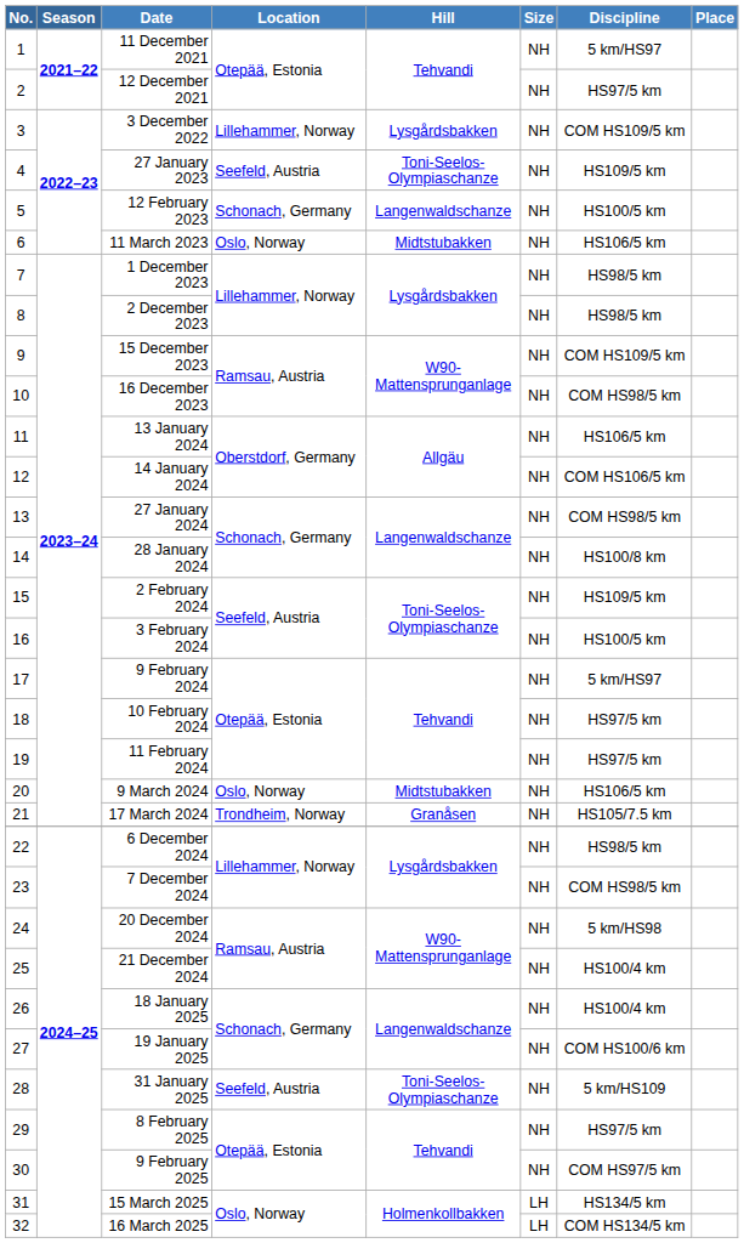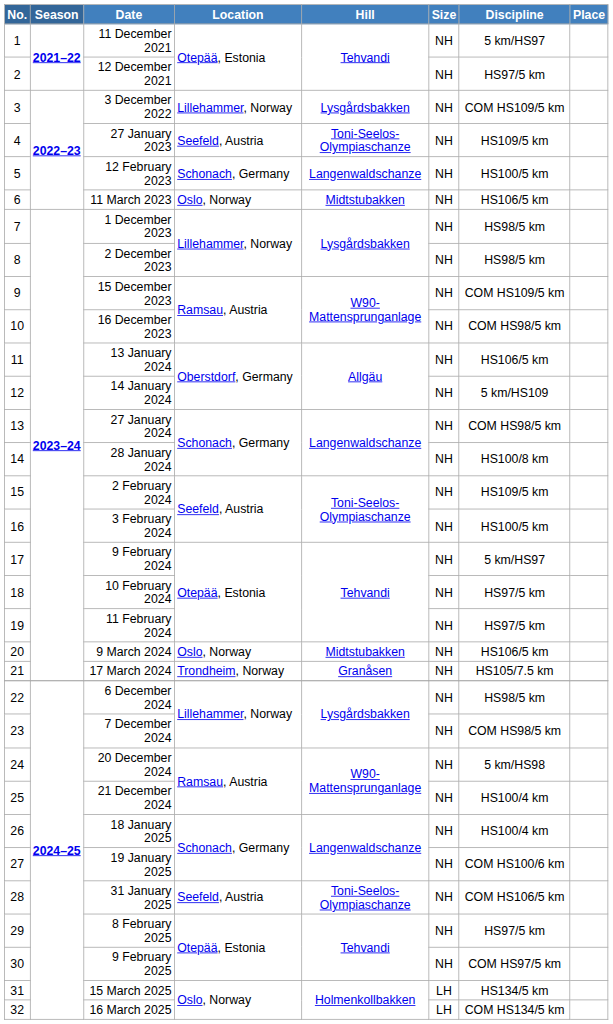14 January 2024 | Discipline: COM HS106/5 km -> 5 km/HS109
31 January 2025 | Discipline: 5 km/HS109 -> COM HS106/5 km
